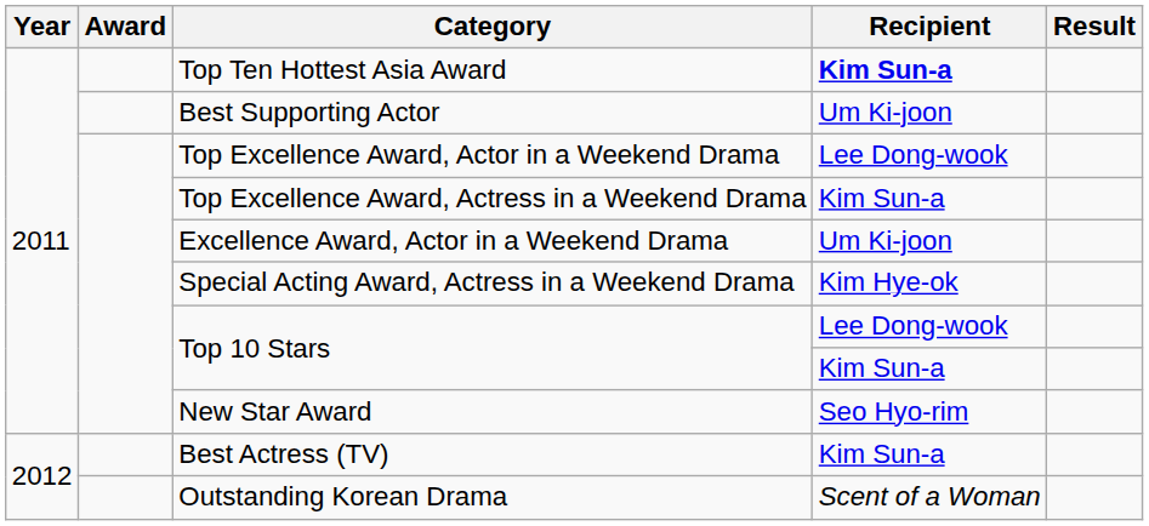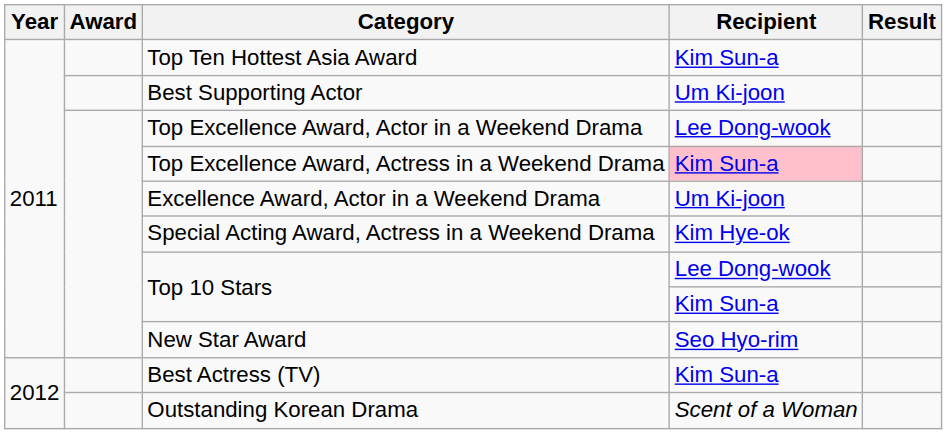Top Ten Hottest Asia Award | Recipient: bold -> normal
Top Excellence Award, Actress in a Weekend Drama | Recipient: no background -> pink background
